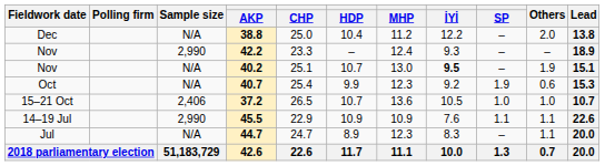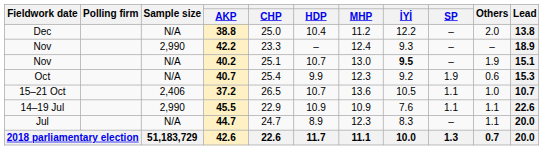37.2 | SP: 1.0 -> 1.1
